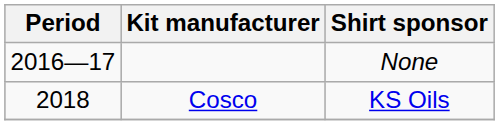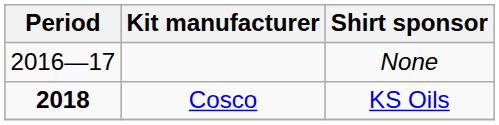Cosco | Period: normal -> bold
